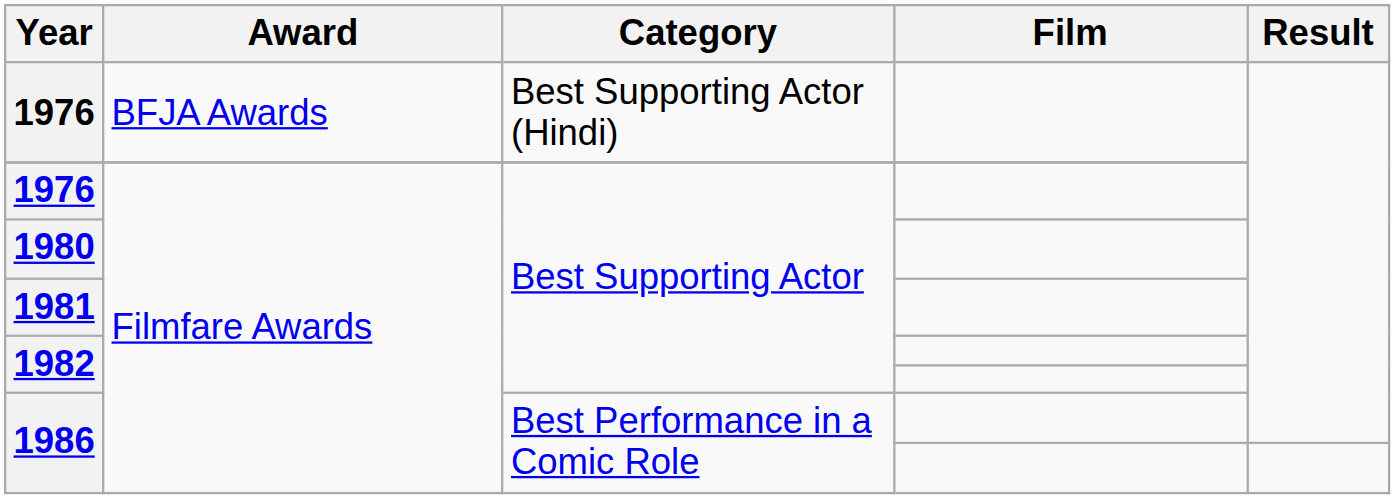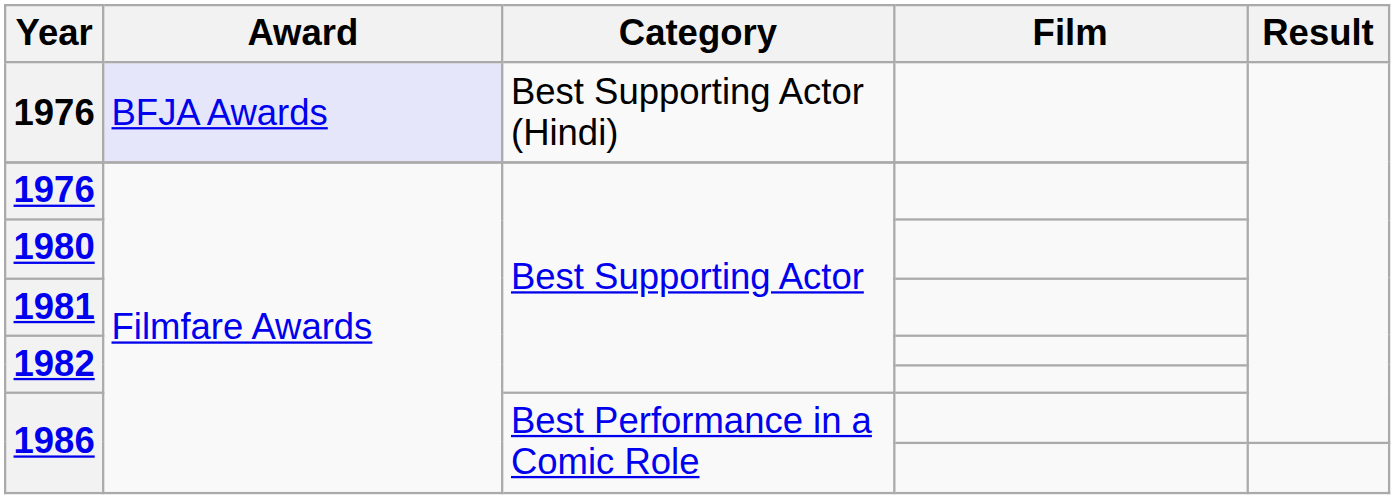1976 / Best Supporting Actor (Hindi) | Award: no background -> lavender background
